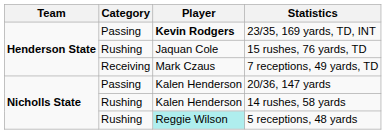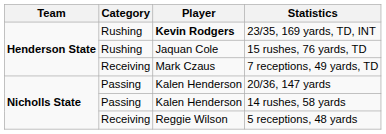23/35, 169 yards, TD, INT | Category: Passing -> Rushing
14 rushes, 58 yards | Category: Rushing -> Passing
5 receptions, 48 yards | Category: Rushing -> Receiving
5 receptions, 48 yards | Player: paleturquoise background -> no background
